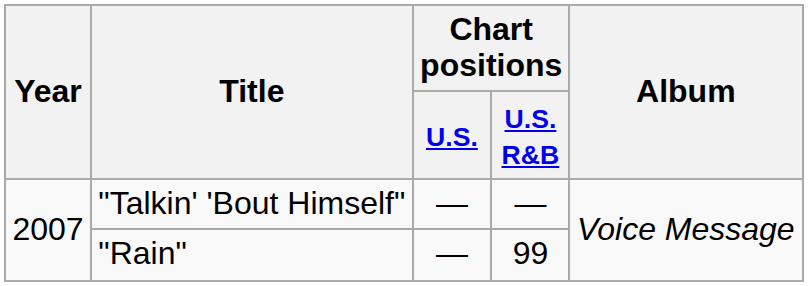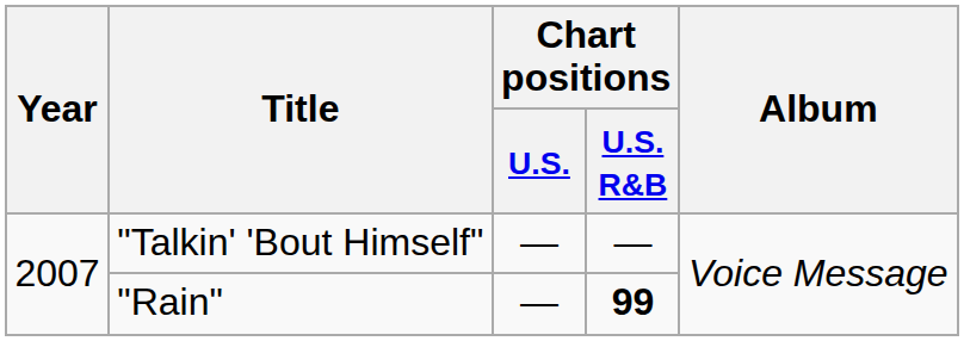"Rain" | Chart positions / U.S. R&B: normal -> bold
